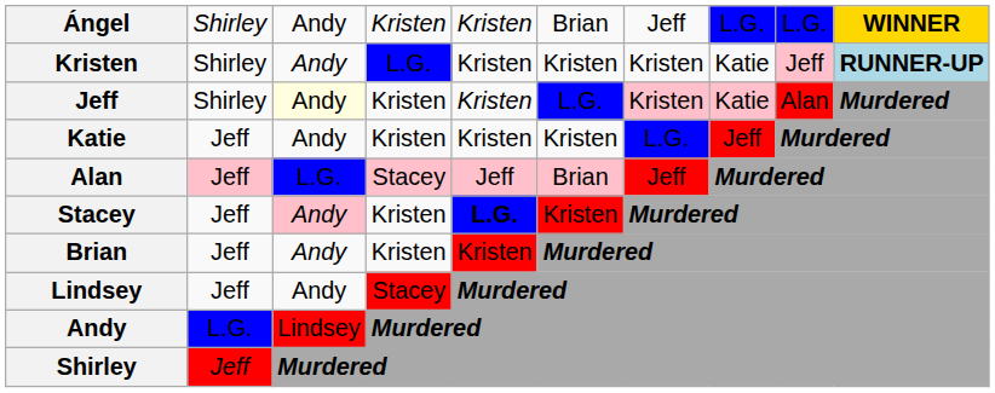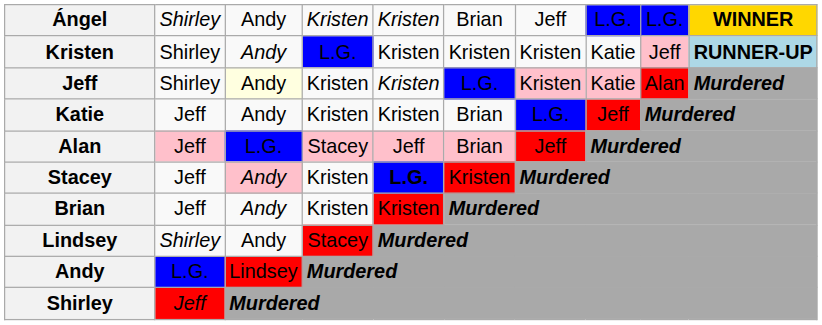row 4 | column 6: Kristen -> Brian
row 8 | column 2: Jeff -> Shirley
